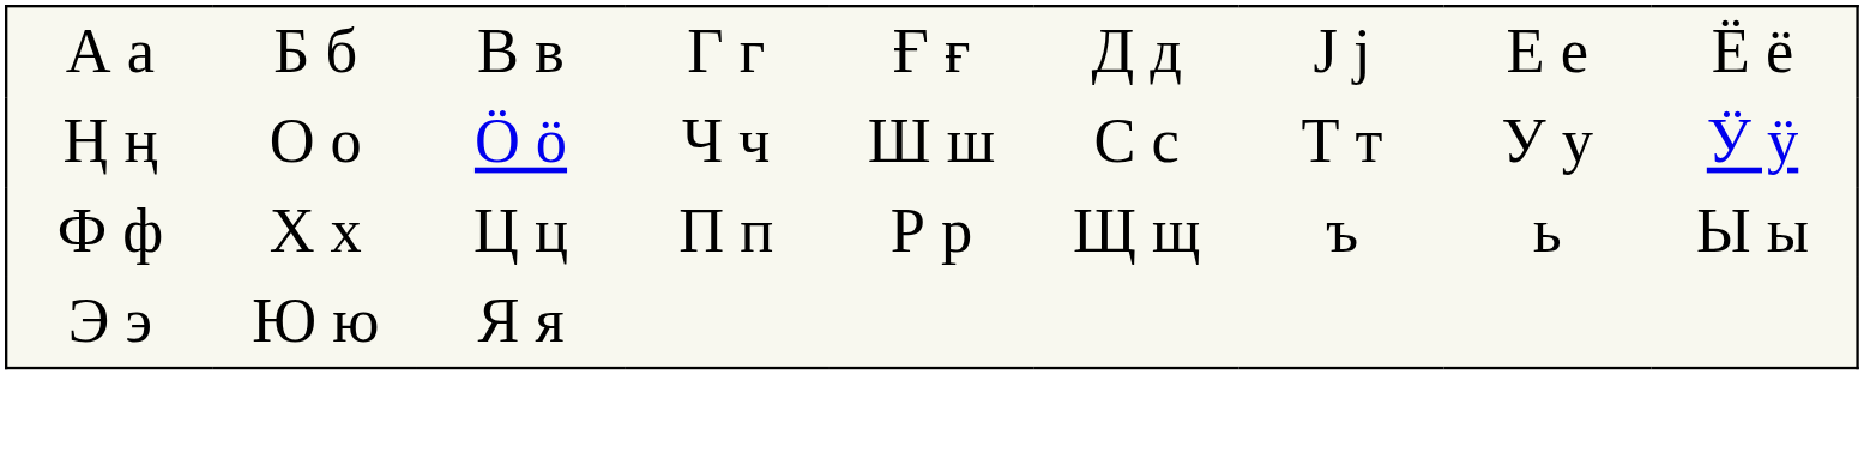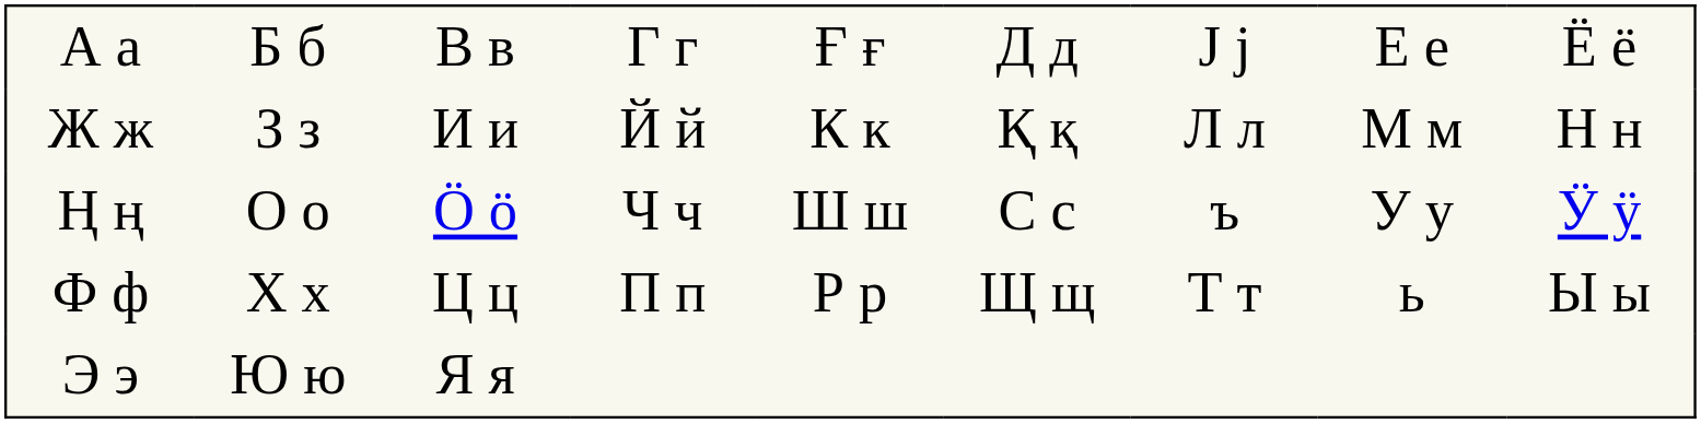+ row: Ж ж | З з | И и | Й й | К к | Қ қ | Л л | М м | Н н
Ң ң | column 7: Т т -> ъ
Ф ф | column 7: ъ -> Т т
